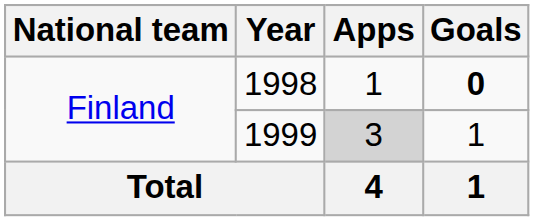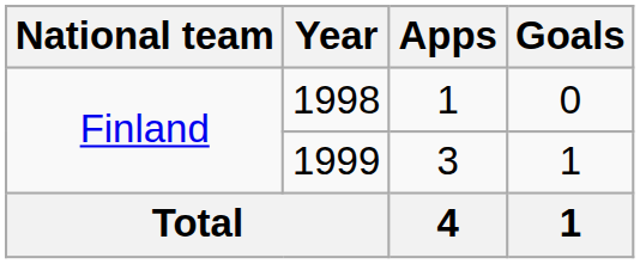1998 | Goals: bold -> normal
1999 | Apps: lightgrey background -> no background
